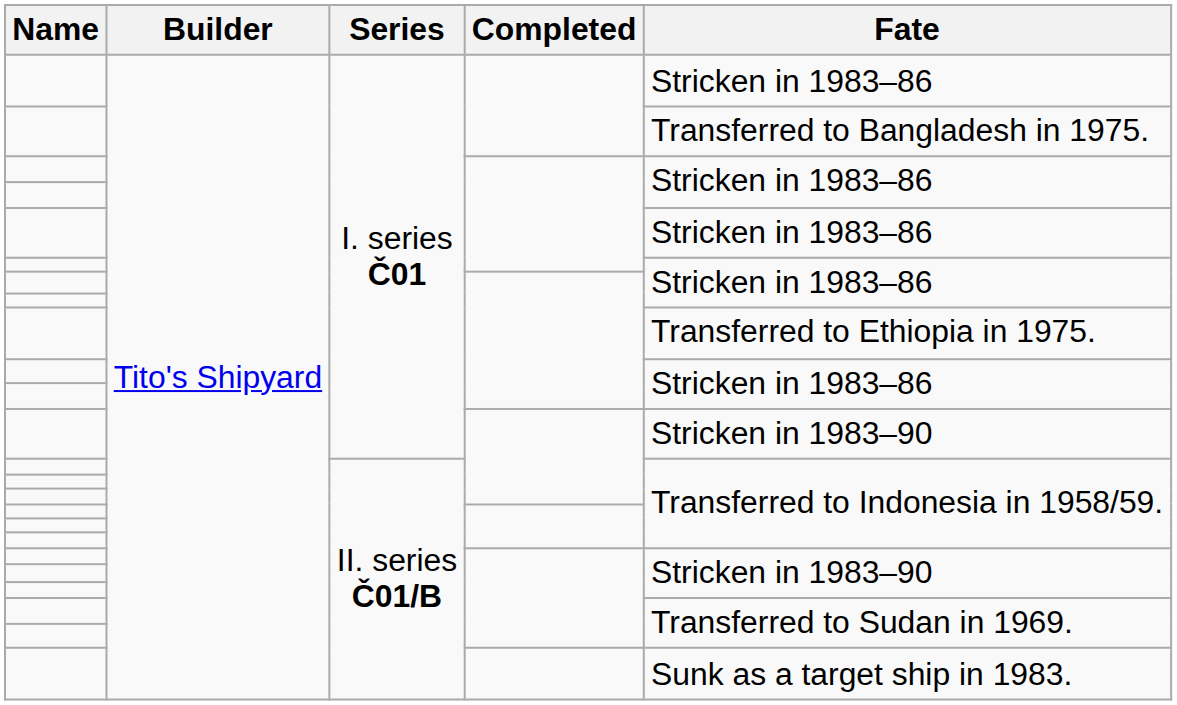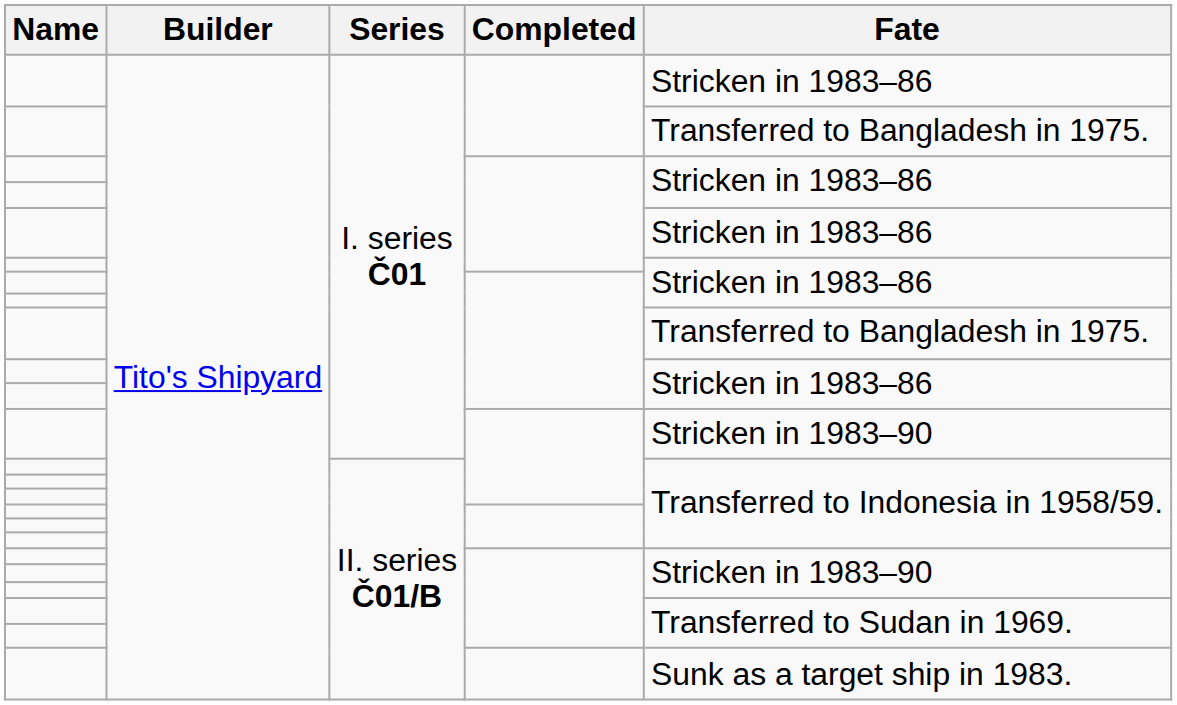row 10 | Fate: Transferred to Ethiopia in 1975. -> Transferred to Bangladesh in 1975.
